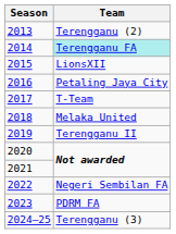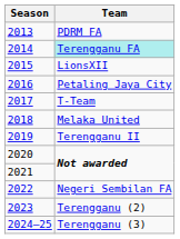row 2 | Team: Terengganu (2) -> PDRM FA
row 12 | Team: PDRM FA -> Terengganu (2)
